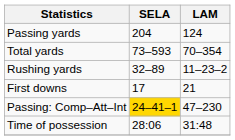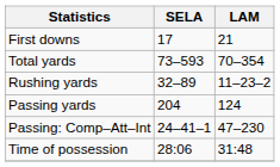rows swapped: First downs <-> Passing yards
Passing: Comp–Att–Int | SELA: gold background -> no background
